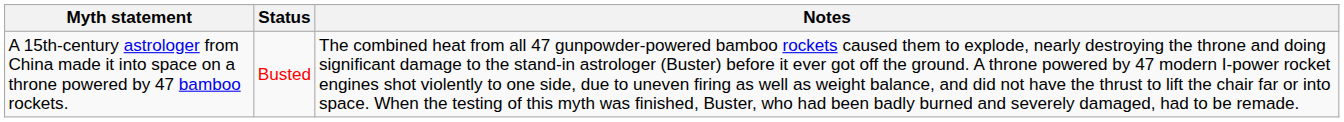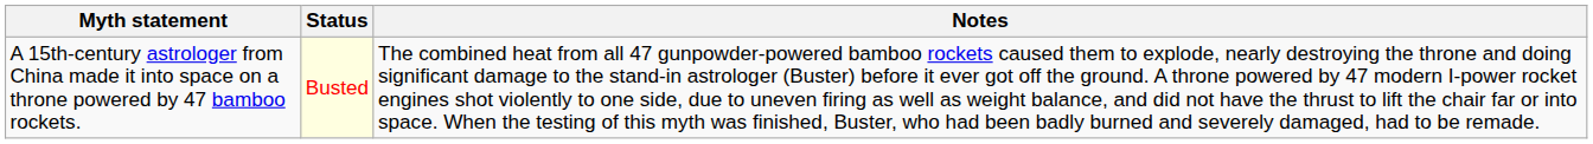row 2 | Status: no background -> lightyellow background
